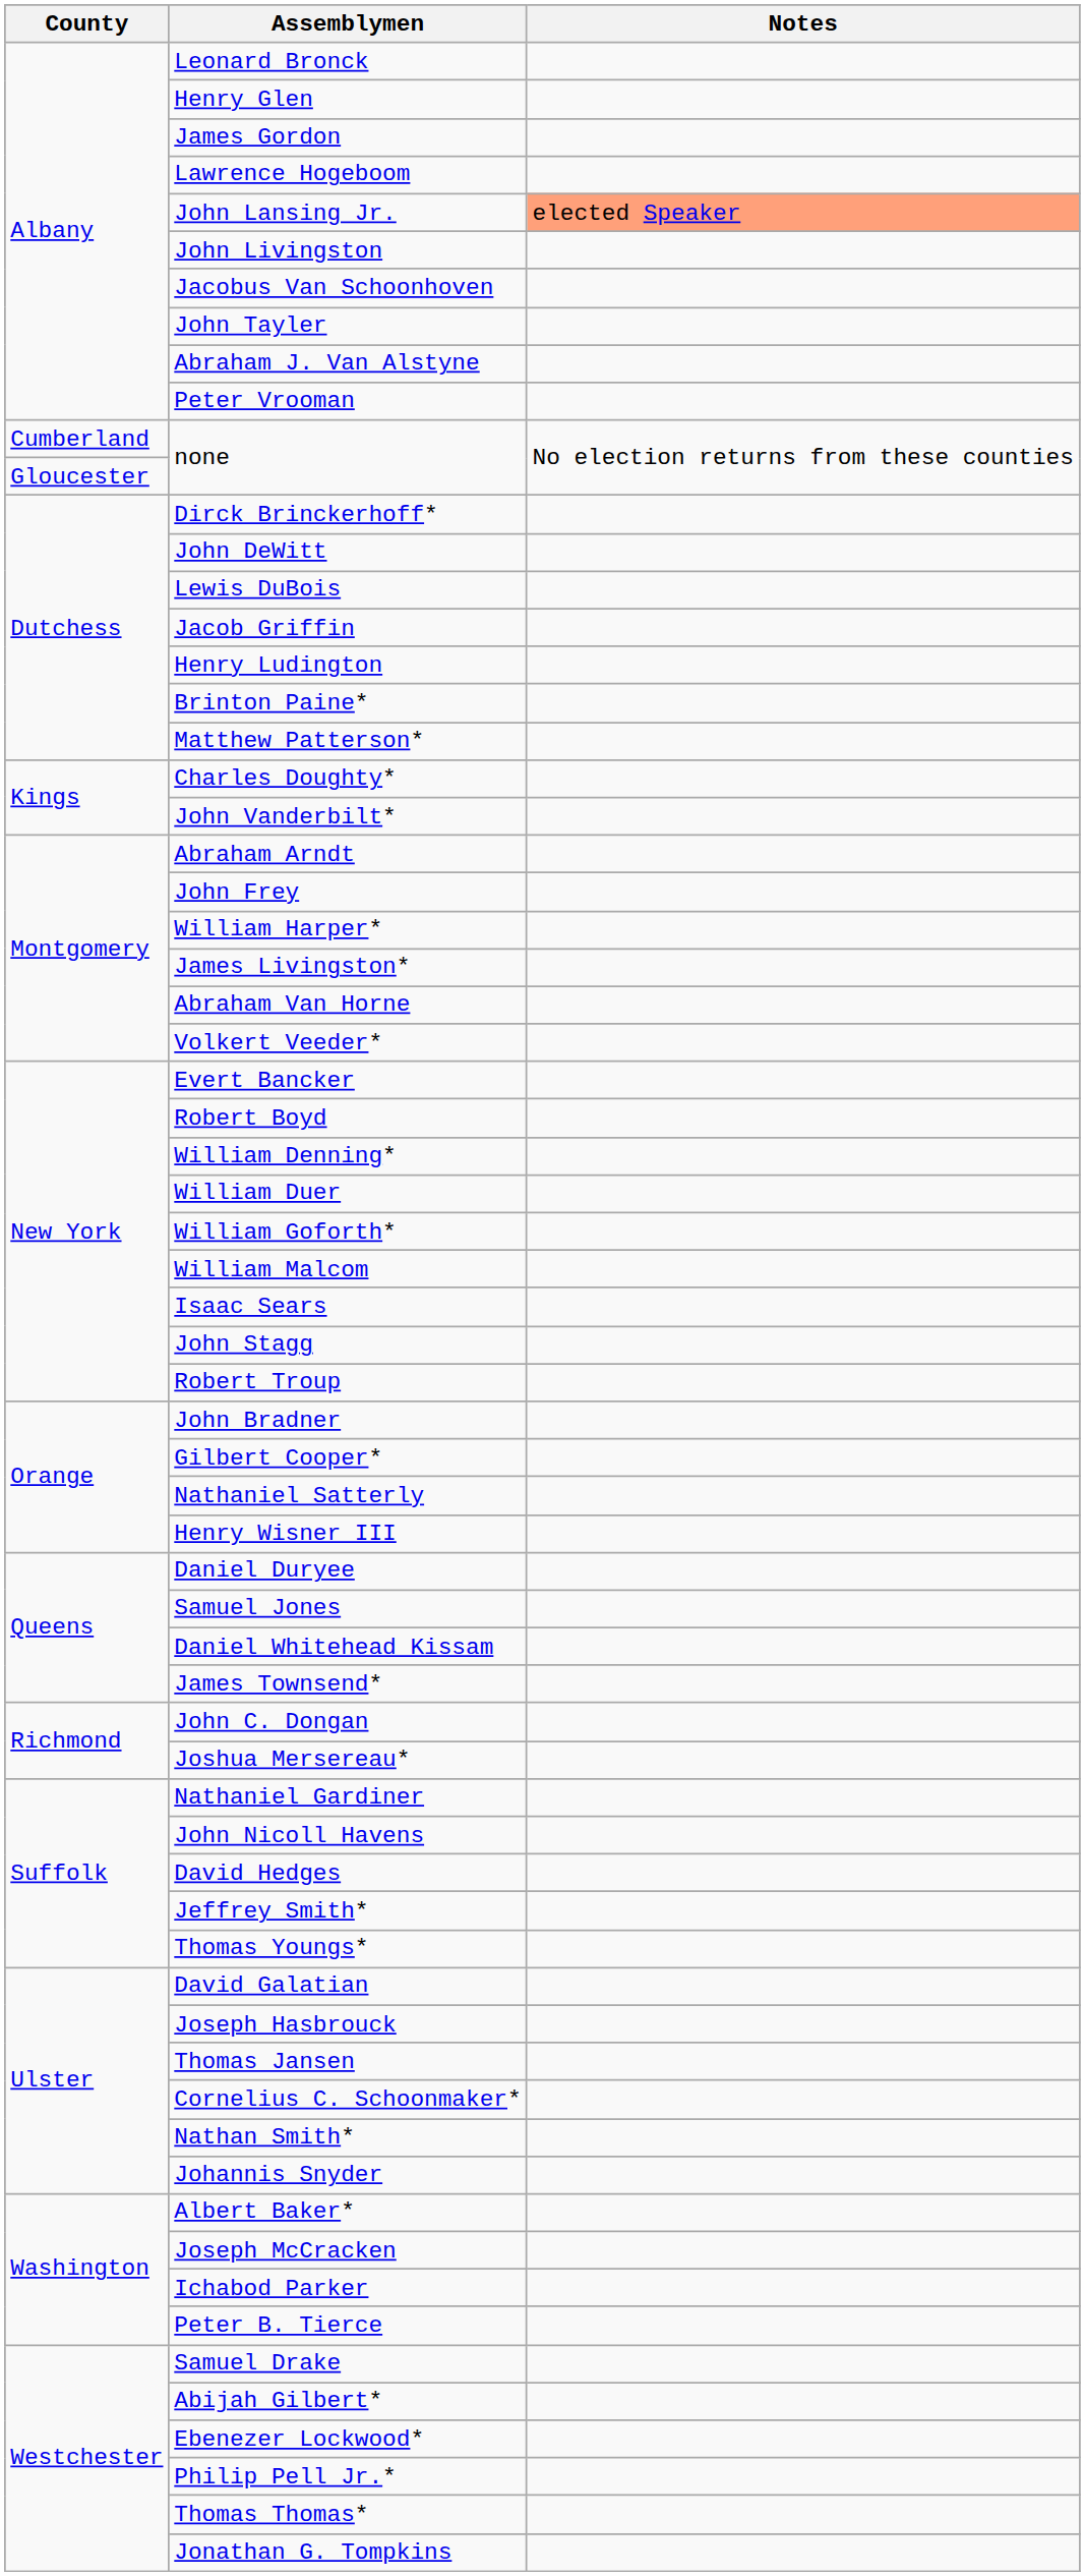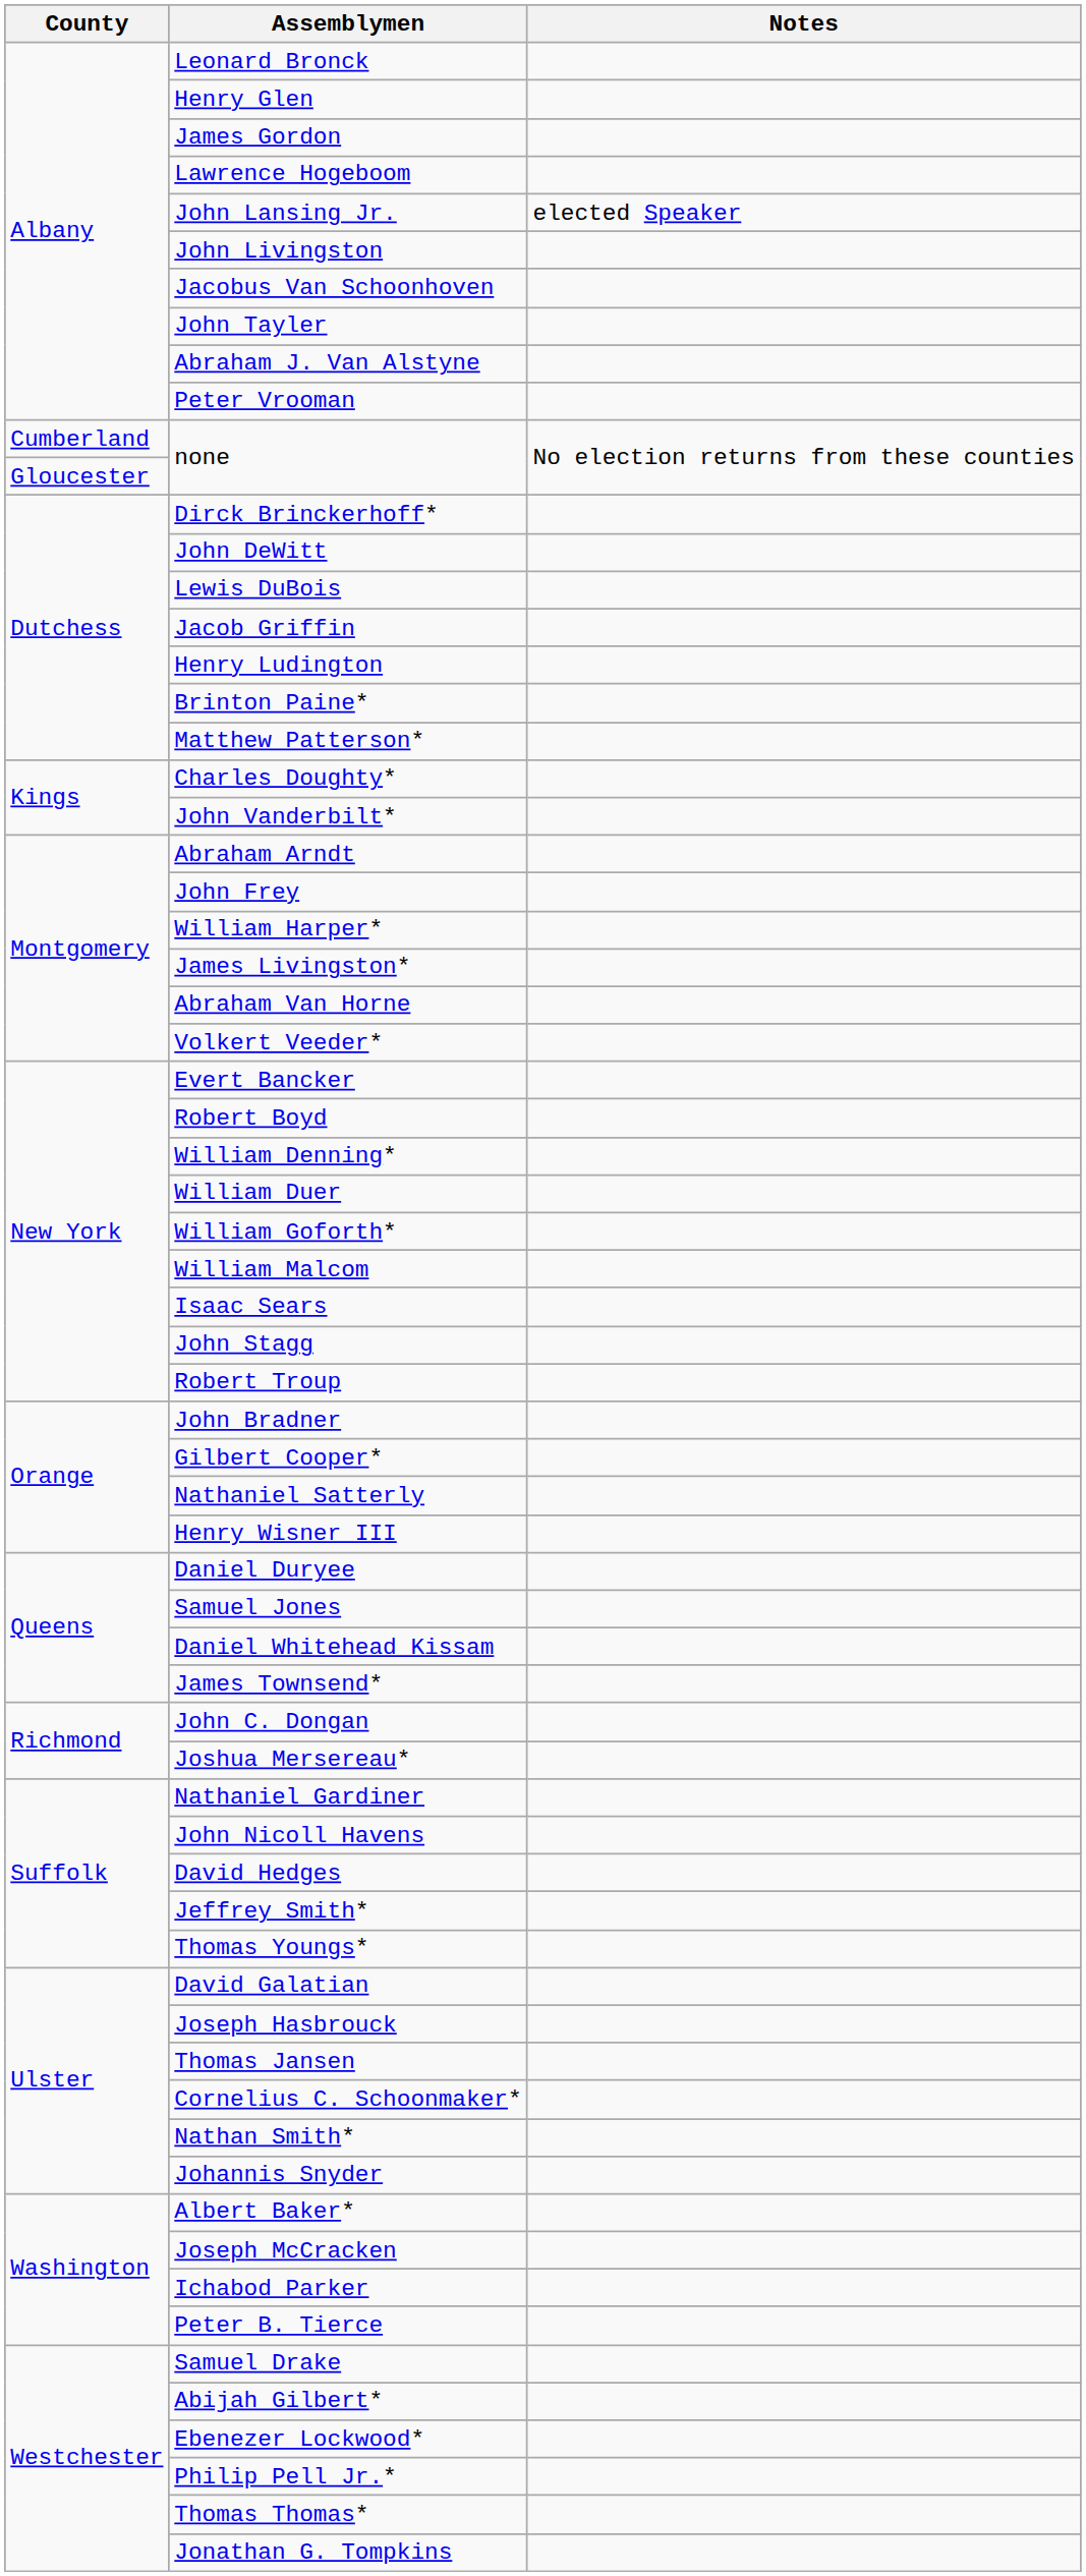John Lansing Jr. | Notes: lightsalmon background -> no background
